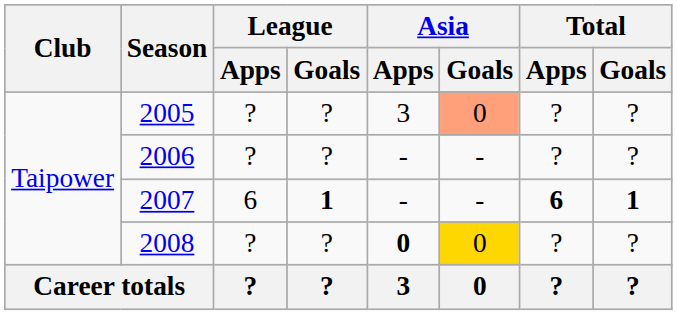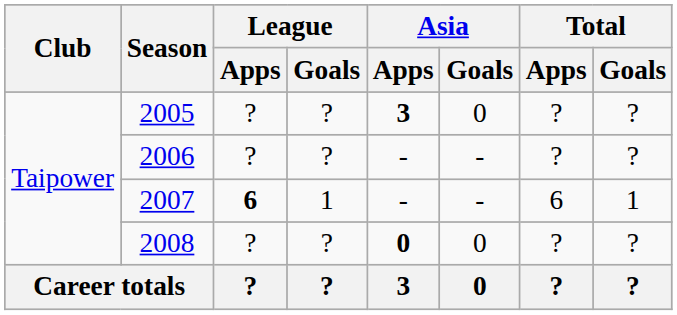2005 | Asia / Apps: normal -> bold
2005 | Asia / Goals: lightsalmon background -> no background
2007 | League / Apps: normal -> bold
2007 | League / Goals: bold -> normal
2007 | Total / Apps: bold -> normal
2007 | Total / Goals: bold -> normal
2008 | Asia / Goals: gold background -> no background
